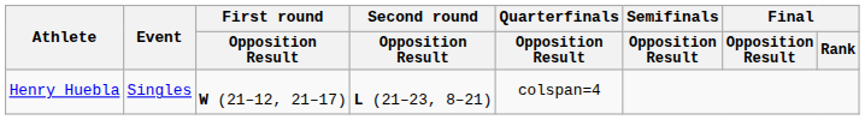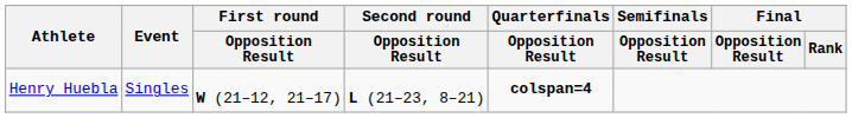Henry Huebla | Quarterfinals / Opposition Result: normal -> bold
